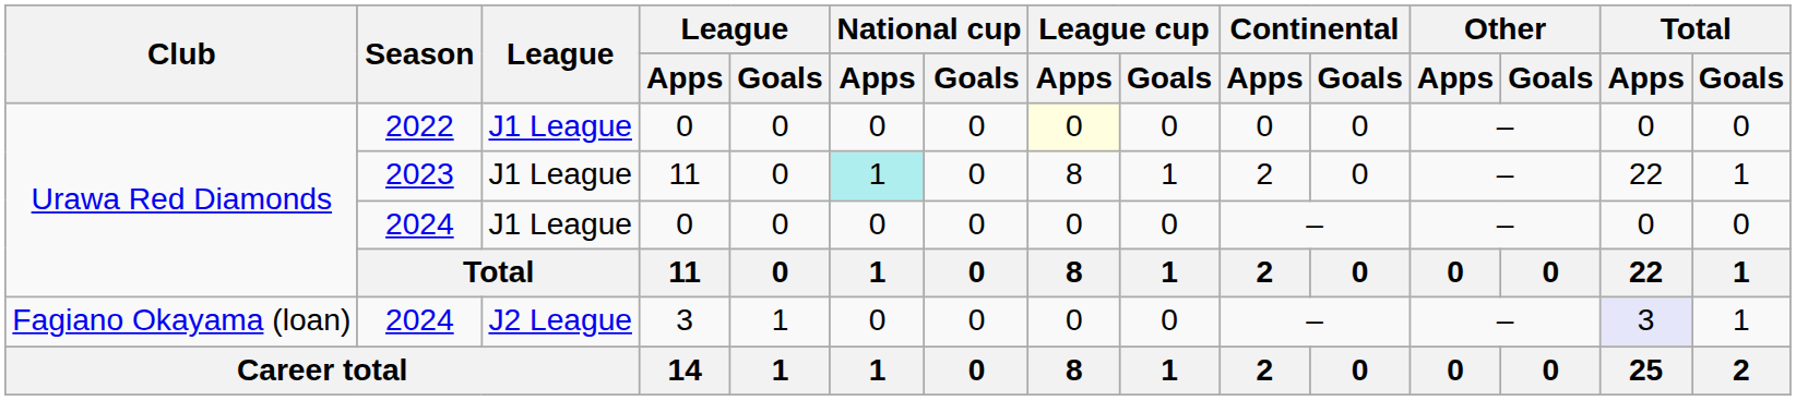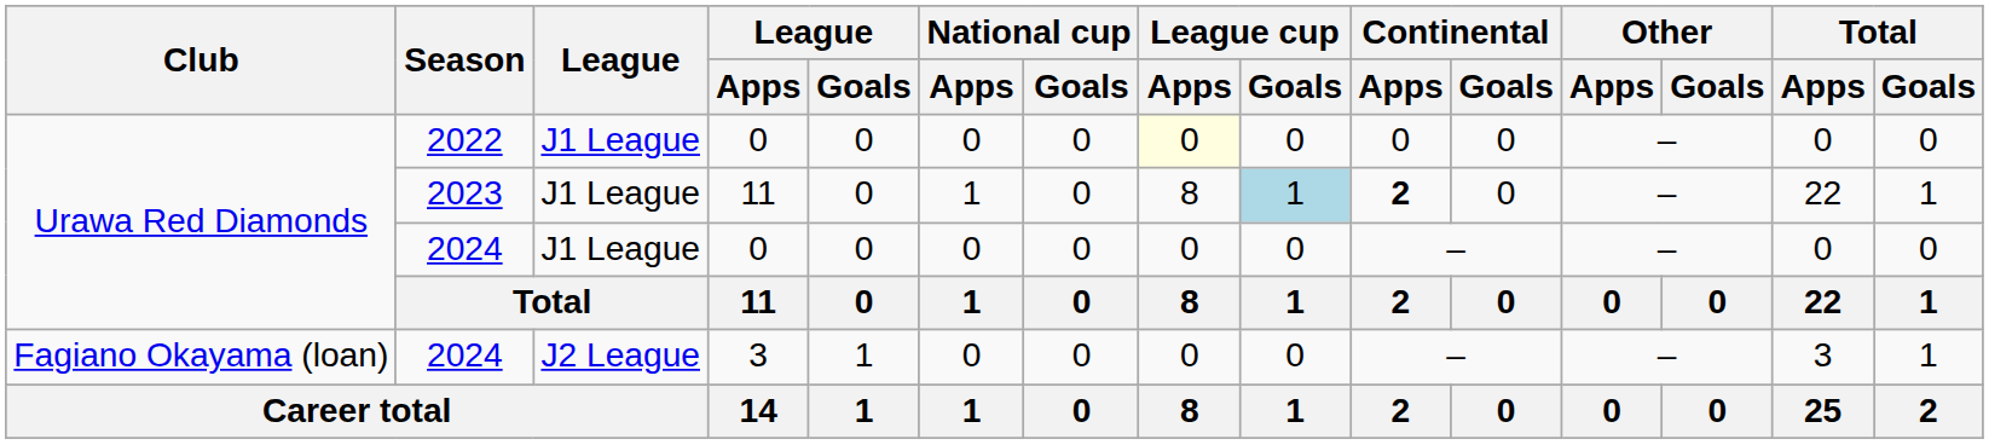2023 | National cup / Apps: paleturquoise background -> no background
2023 | League cup / Goals: no background -> lightblue background
2023 | Continental / Apps: normal -> bold
2024 / 3 | Total / Apps: lavender background -> no background
